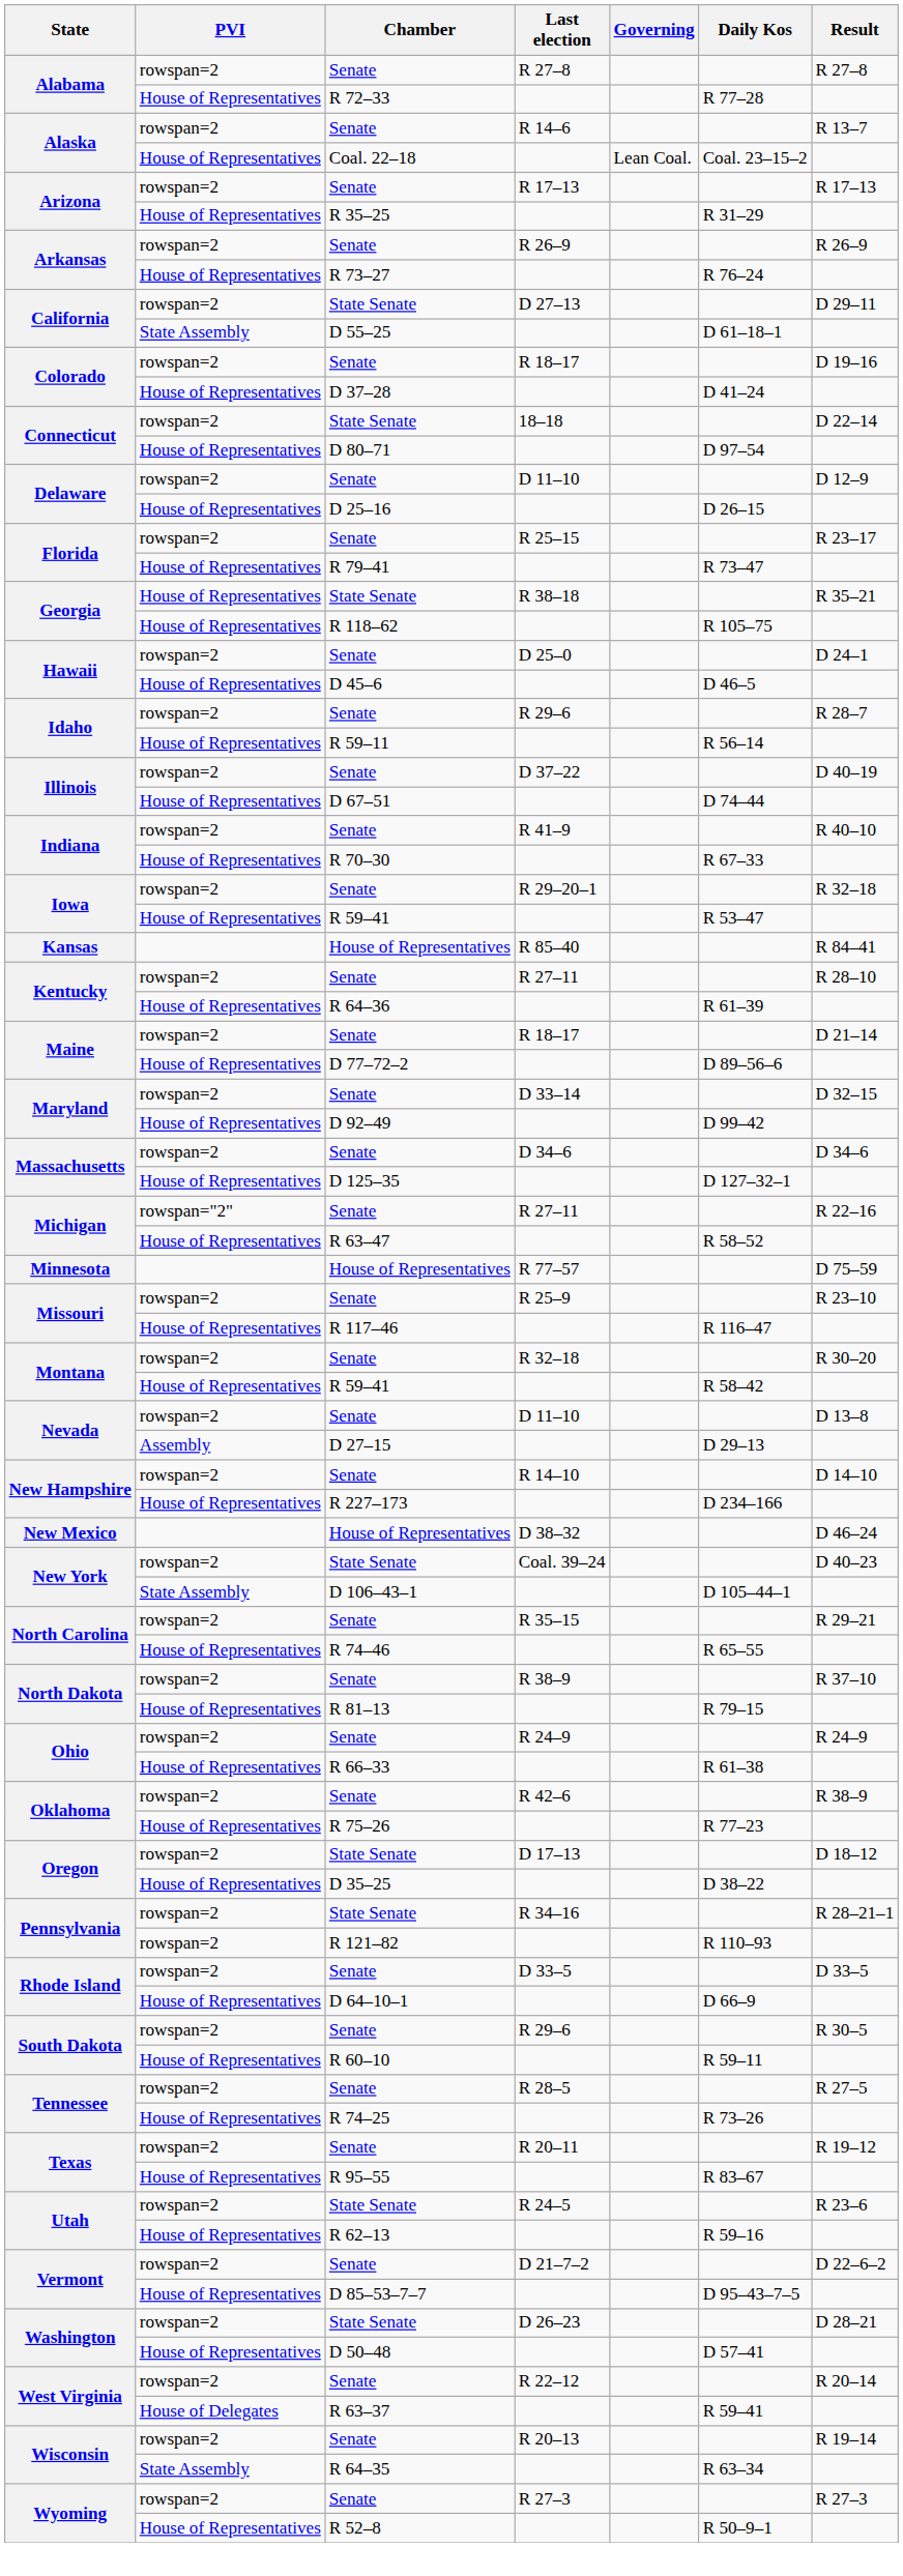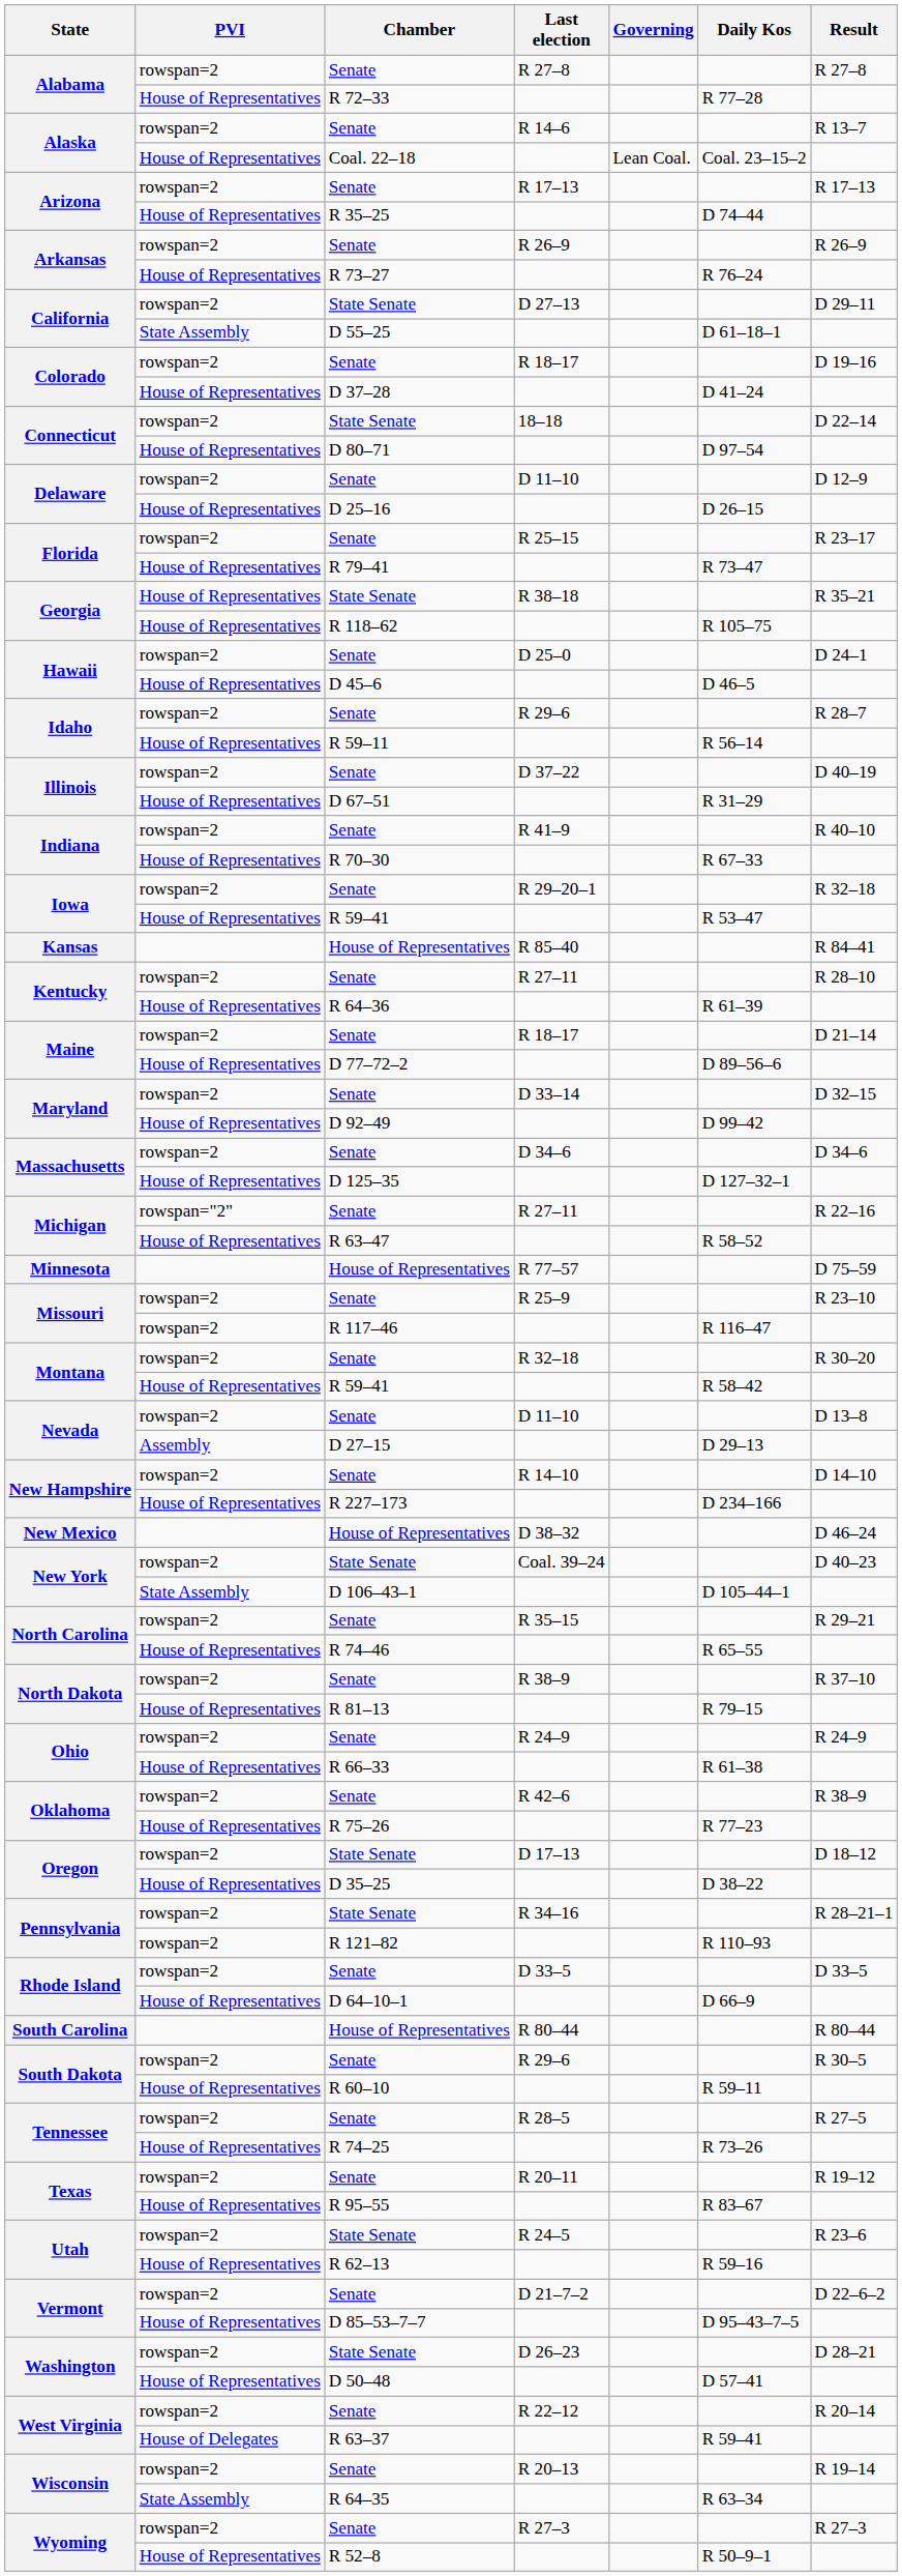Arizona / R 35–25 | Daily Kos: R 31–29 -> D 74–44
Illinois / D 67–51 | Daily Kos: D 74–44 -> R 31–29
Missouri / R 117–46 | PVI: House of Representatives -> rowspan=2
+ row: South Carolina | House of Representatives | R 80–44 | R 80–44
